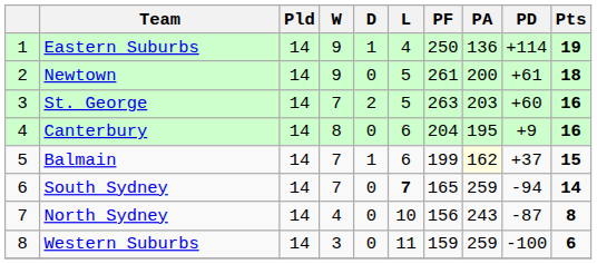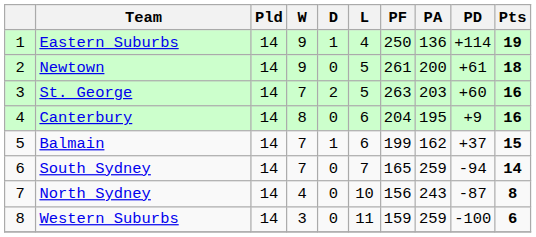Balmain | PA: lightyellow background -> no background
South Sydney | L: bold -> normal
